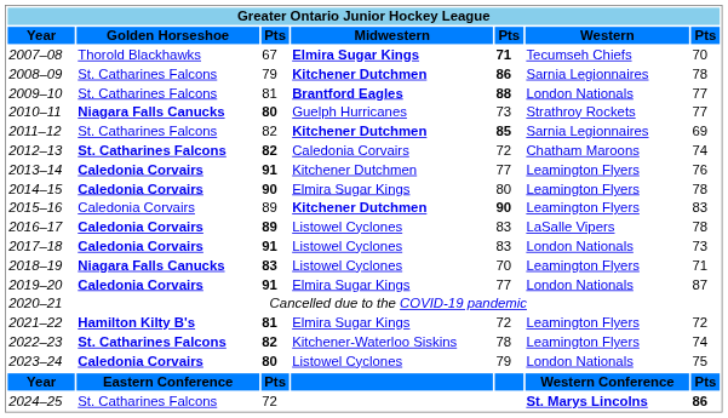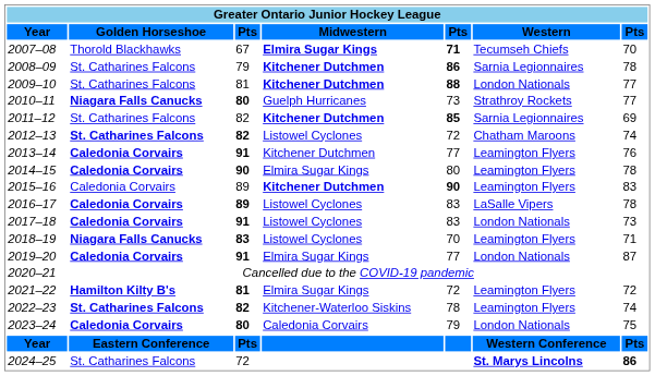2009–10 | Midwestern: Brantford Eagles -> Kitchener Dutchmen
2012–13 | Midwestern: Caledonia Corvairs -> Listowel Cyclones
2023–24 | Midwestern: Listowel Cyclones -> Caledonia Corvairs
